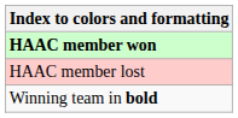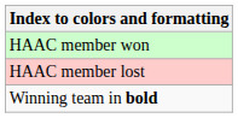row 2 | column 1: bold -> normal
